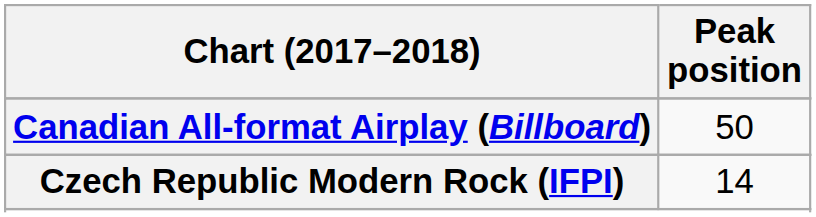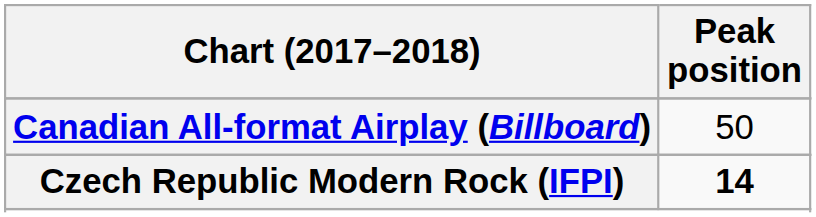Czech Republic Modern Rock (IFPI) | Peak position: normal -> bold
